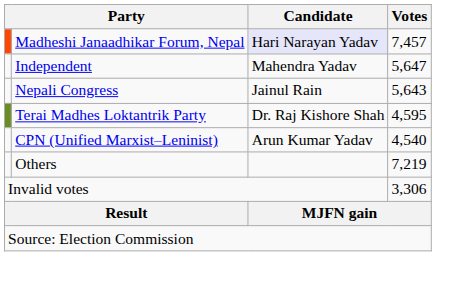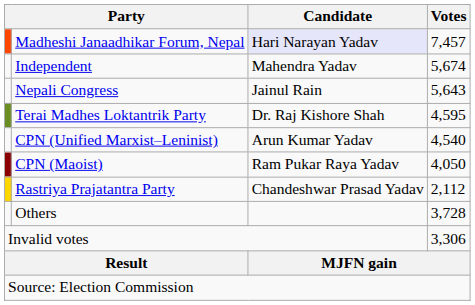Independent | Votes: 5,647 -> 5,674
+ row: CPN (Maoist) | Ram Pukar Raya Yadav | 4,050
+ row: Rastriya Prajatantra Party | Chandeshwar Prasad Yadav | 2,112
Others | Votes: 7,219 -> 3,728
